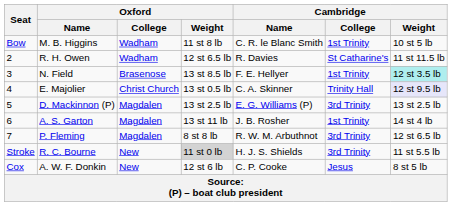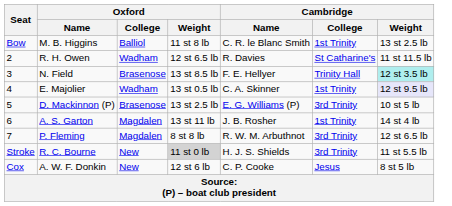M. B. Higgins | Oxford / College: Wadham -> Balliol
M. B. Higgins | Cambridge / Weight: 10 st 5 lb -> 13 st 2.5 lb
N. Field | Cambridge / College: 1st Trinity -> Trinity Hall
E. Majolier | Oxford / College: Christ Church -> Wadham
E. Majolier | Cambridge / College: Trinity Hall -> 1st Trinity
D. Mackinnon (P) | Oxford / College: Magdalen -> Brasenose
D. Mackinnon (P) | Cambridge / Weight: 13 st 2.5 lb -> 10 st 5 lb
